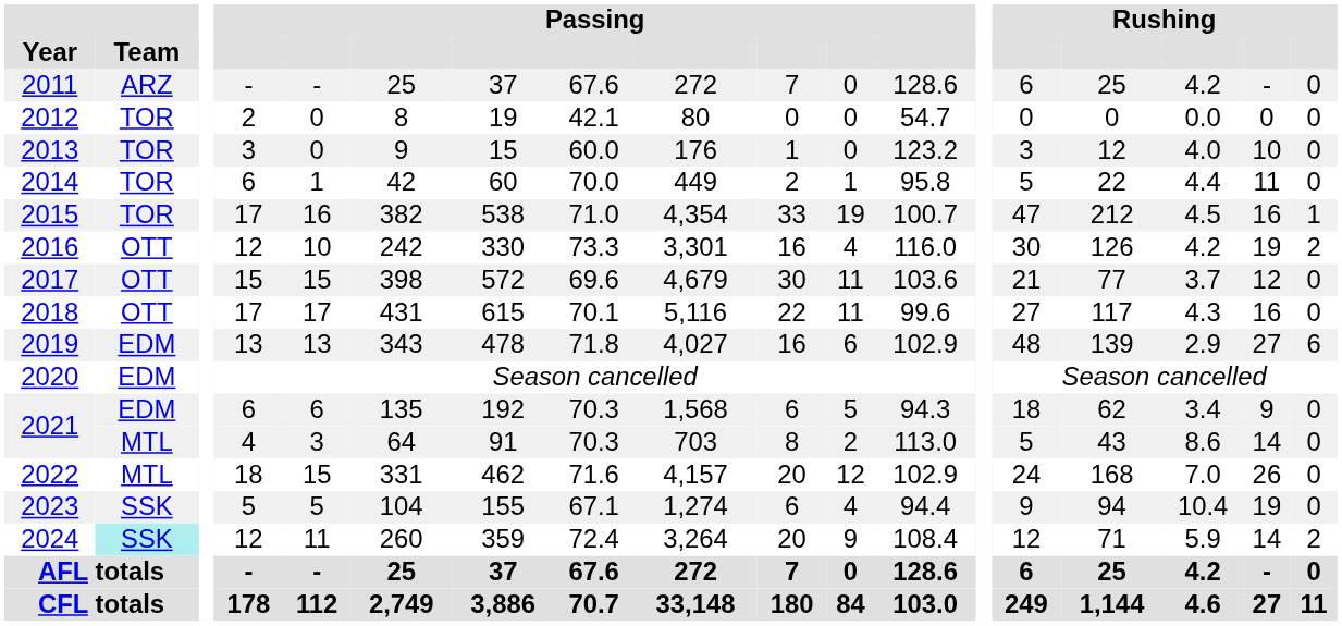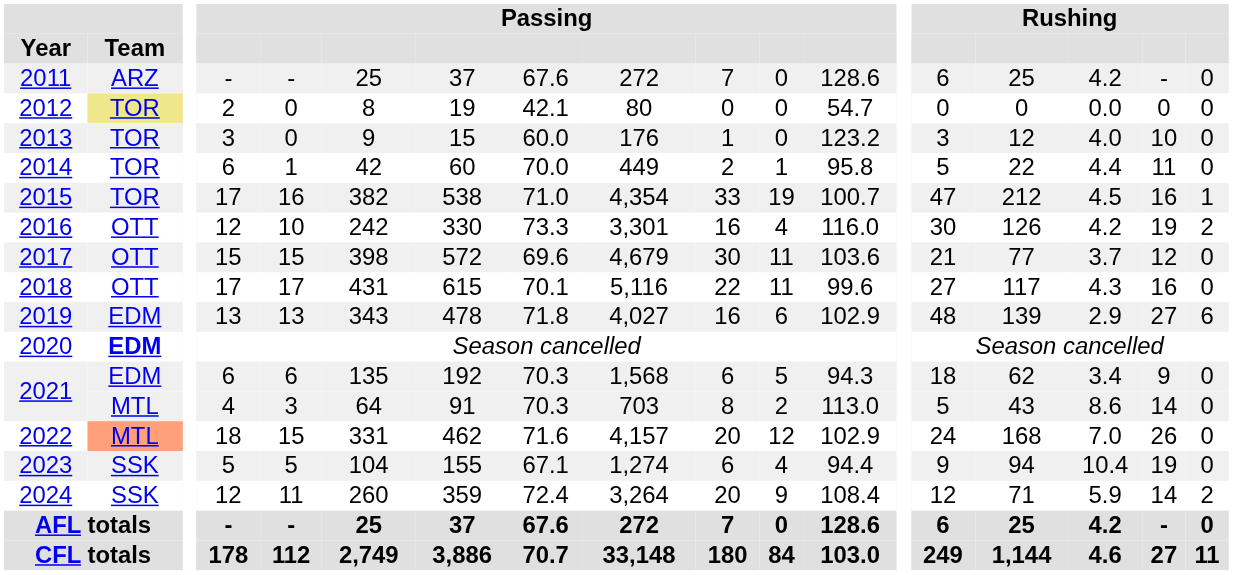2012 | Team: no background -> khaki background
2020 | Team: normal -> bold
2022 | Team: no background -> lightsalmon background
2024 | Team: paleturquoise background -> no background
